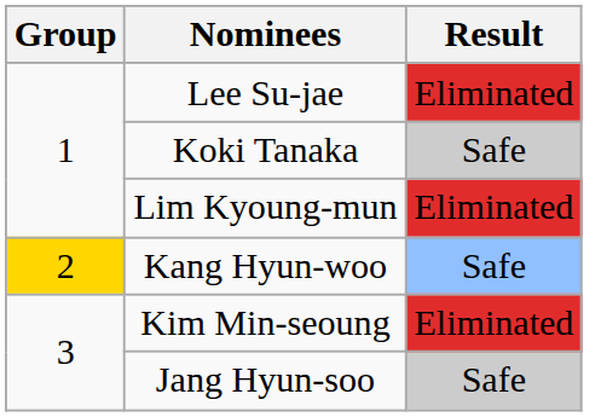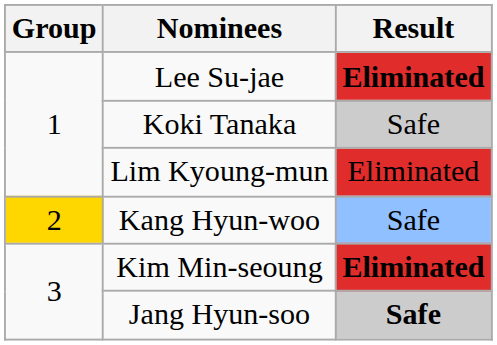Lee Su-jae | Result: normal -> bold
Kim Min-seoung | Result: normal -> bold
Jang Hyun-soo | Result: normal -> bold
